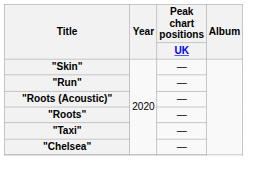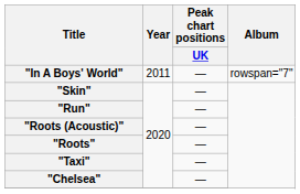+ row: "In A Boys' World" | 2011 | — | rowspan="7"
